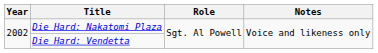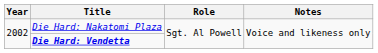Die Hard: Vendetta | Title: normal -> bold
